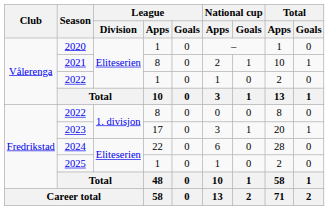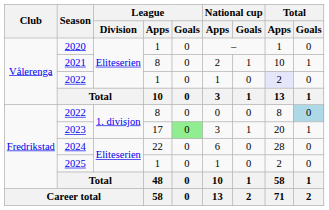2022 / 1 | Total / Apps: no background -> lavender background
2022 / 8 | Total / Goals: no background -> lightblue background
2023 | League / Goals: no background -> lightgreen background
